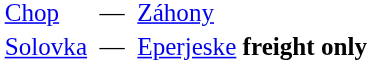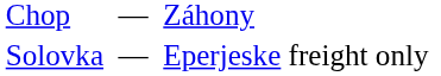Solovka | column 4: bold -> normal
